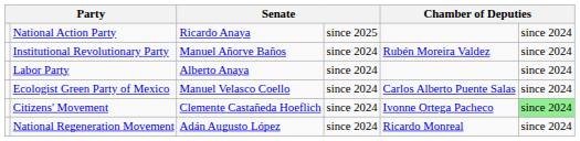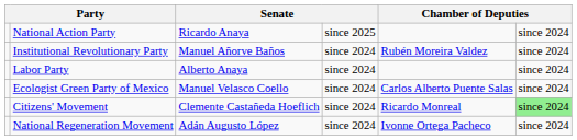Citizens' Movement | column 5: Ivonne Ortega Pacheco -> Ricardo Monreal
National Regeneration Movement | column 5: Ricardo Monreal -> Ivonne Ortega Pacheco
